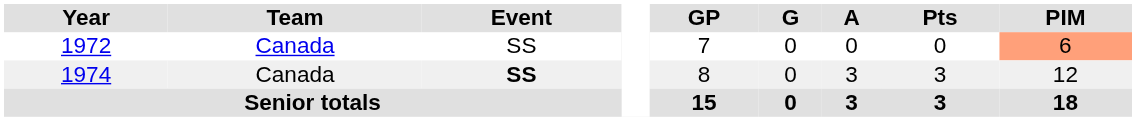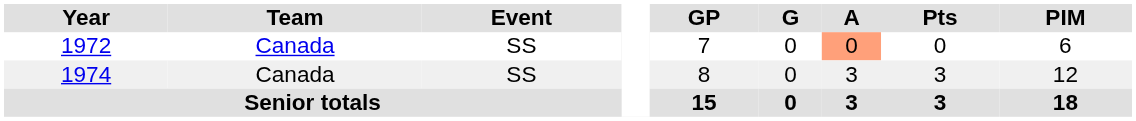1972 | A: no background -> lightsalmon background
1972 | PIM: lightsalmon background -> no background
1974 | Event: bold -> normal
